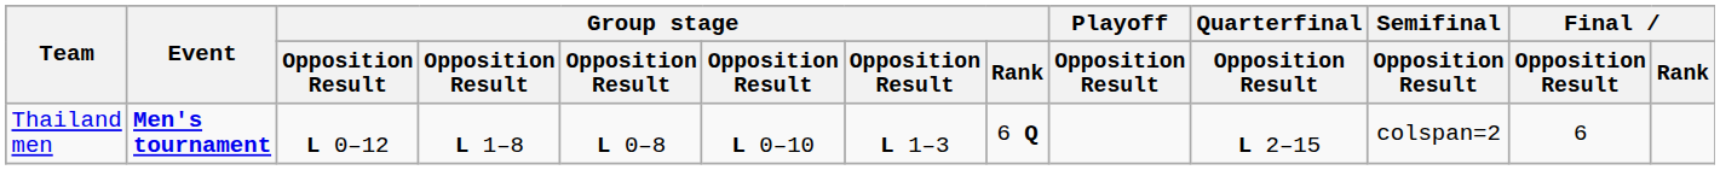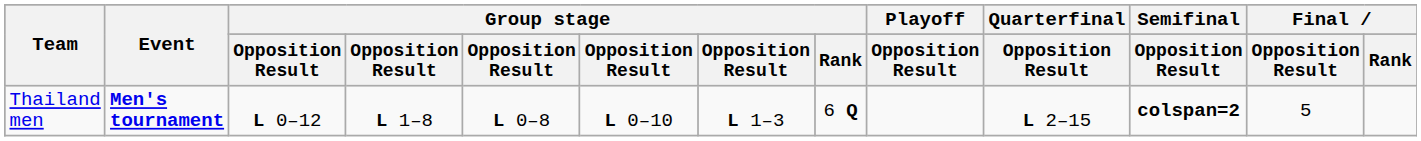Thailand men | Semifinal / Opposition Result: normal -> bold
Thailand men | Final / Opposition Result: 6 -> 5
